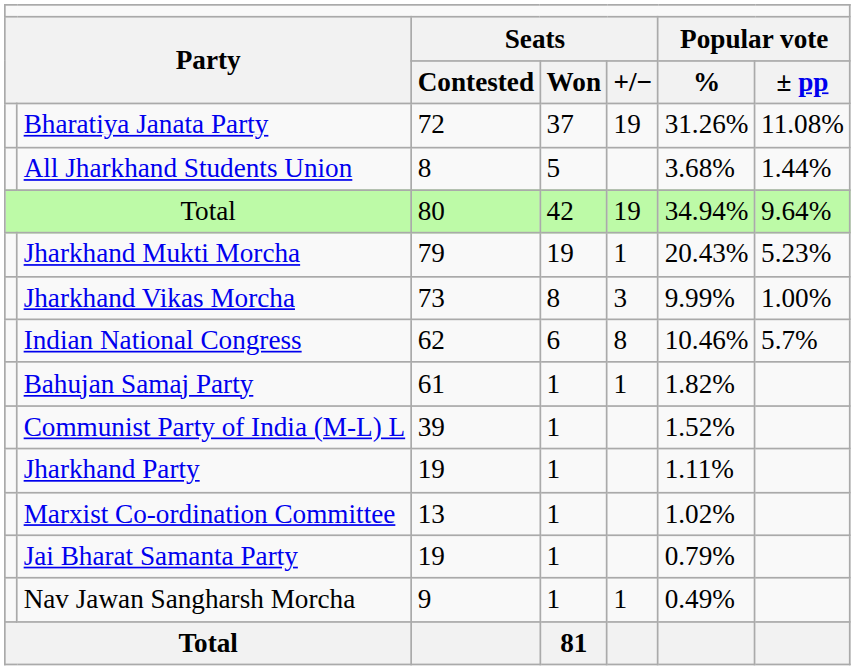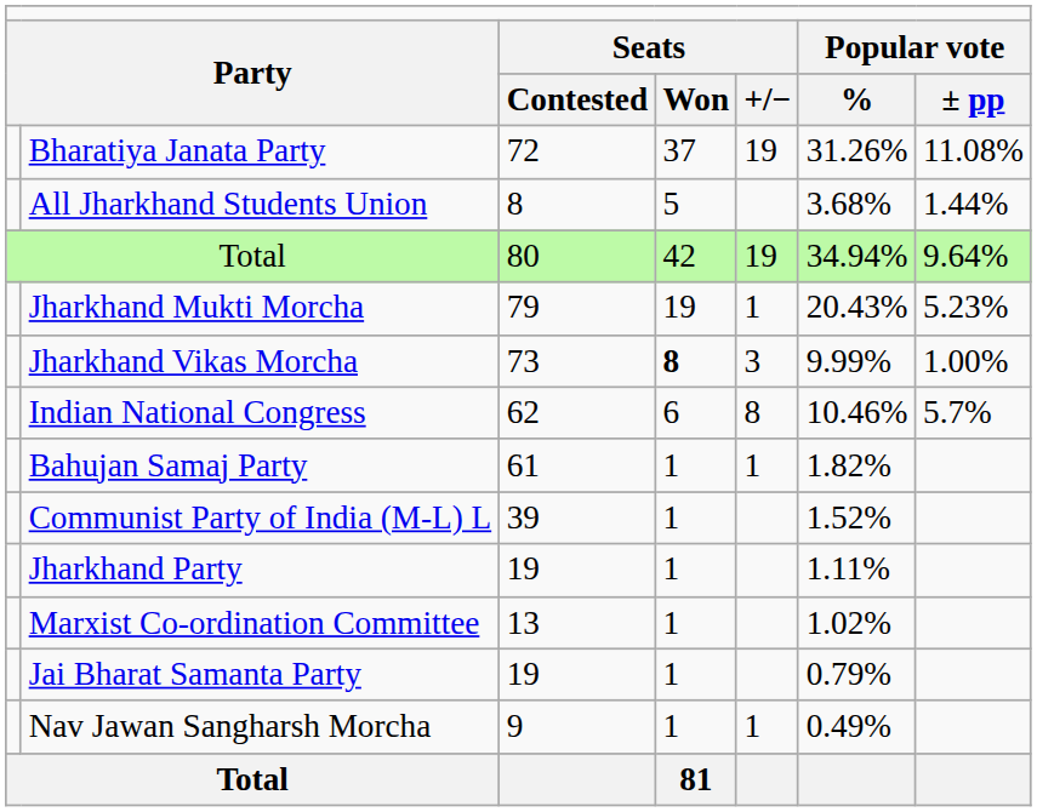Jharkhand Vikas Morcha | column 4: normal -> bold
